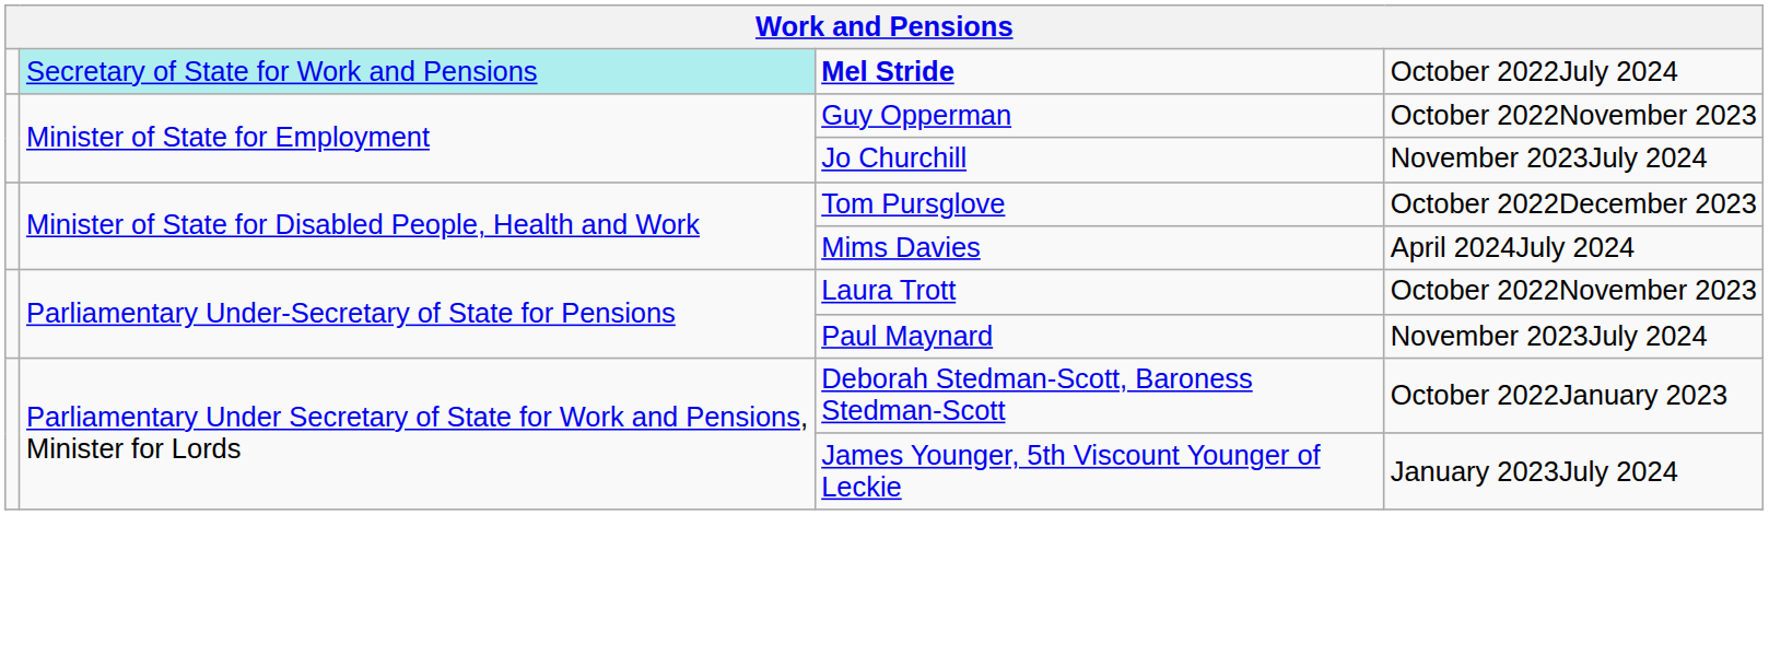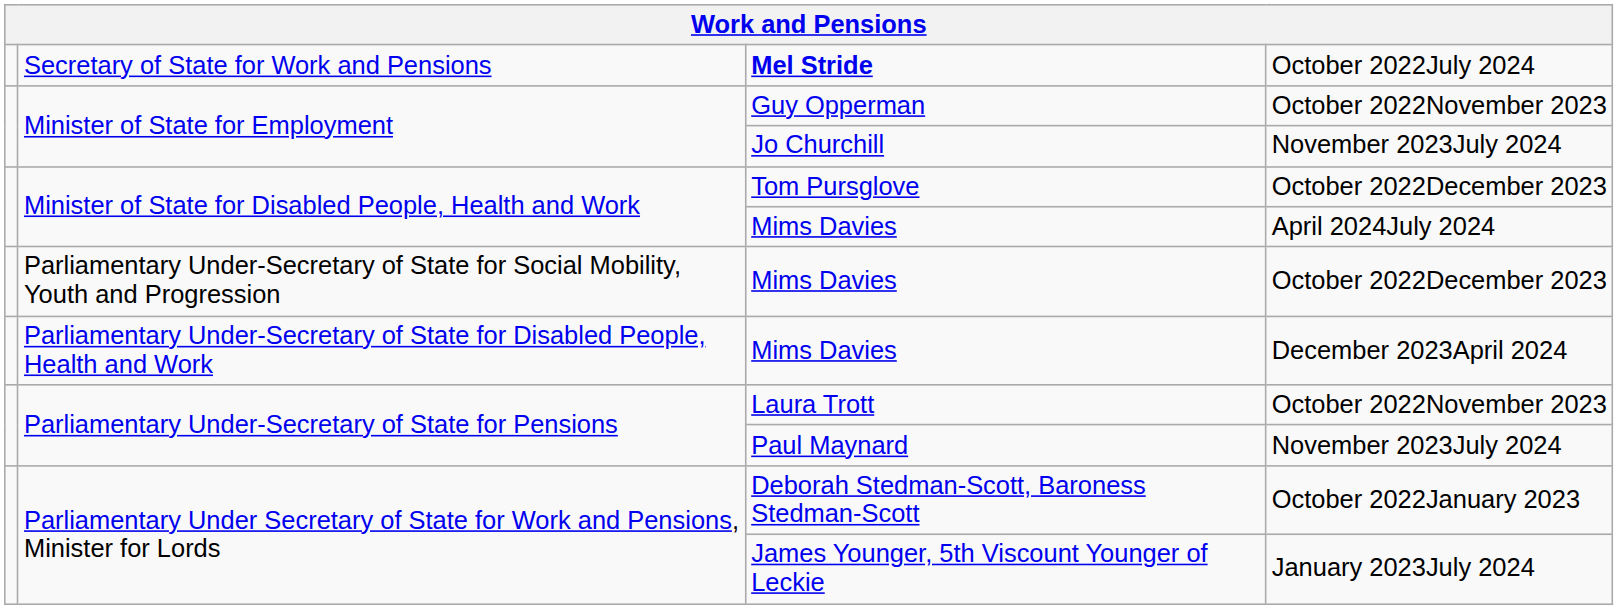Mel Stride | column 2: paleturquoise background -> no background
+ row: Parliamentary Under-Secretary of State for Social Mobility, Youth and Progression | Mims Davies | October 2022December 2023
+ row: Parliamentary Under-Secretary of State for Disabled People, Health and Work | Mims Davies | December 2023April 2024
